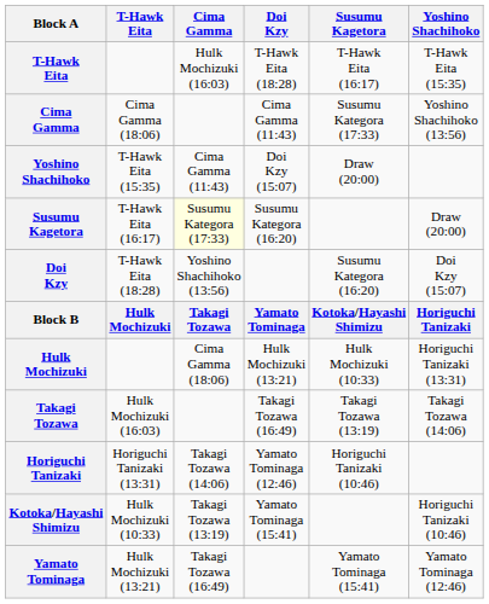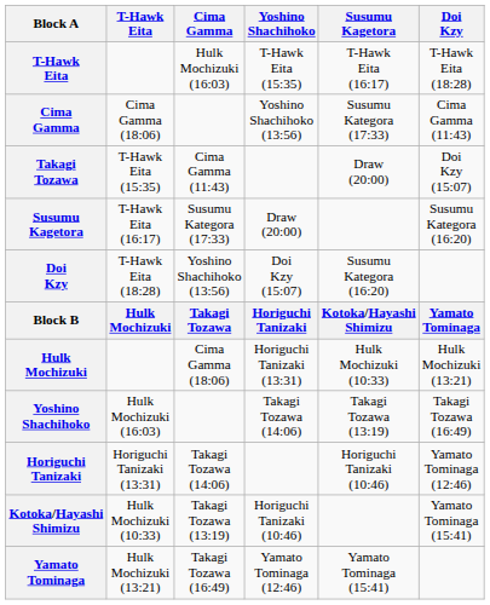columns swapped: Yoshino Shachihoko <-> Doi Kzy
row 4 | Block A: Yoshino Shachihoko -> Takagi Tozawa
row 5 | Cima Gamma: lightyellow background -> no background
row 9 | Block A: Takagi Tozawa -> Yoshino Shachihoko
